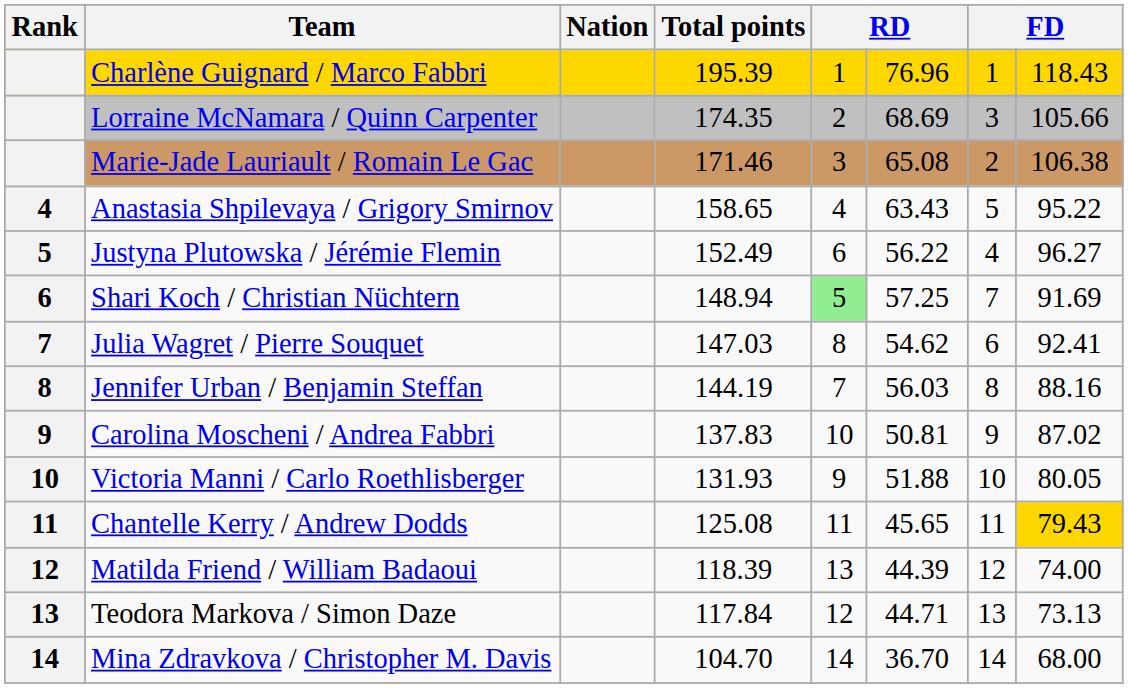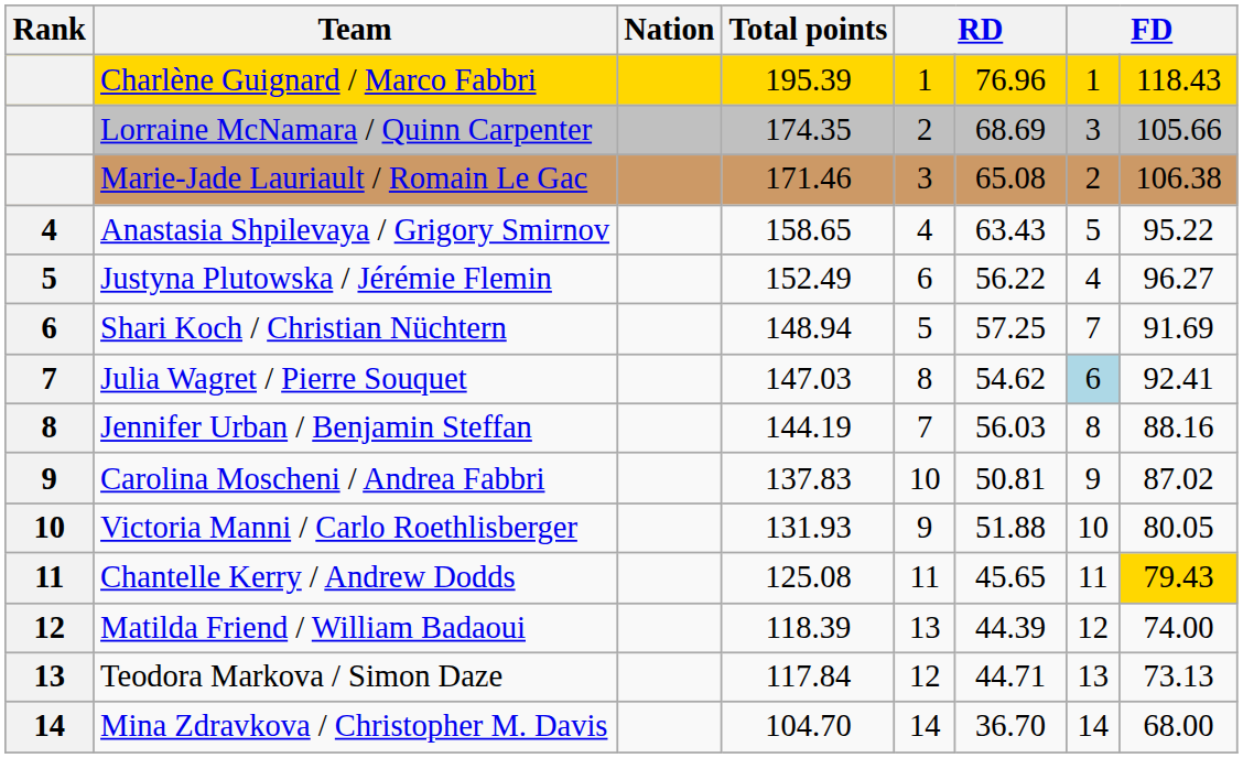Shari Koch / Christian Nüchtern | column 5: lightgreen background -> no background
Julia Wagret / Pierre Souquet | column 7: no background -> lightblue background
